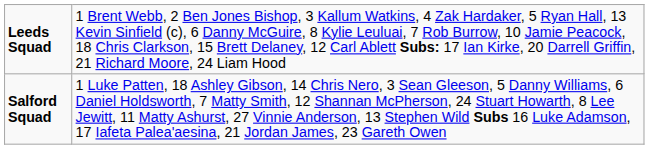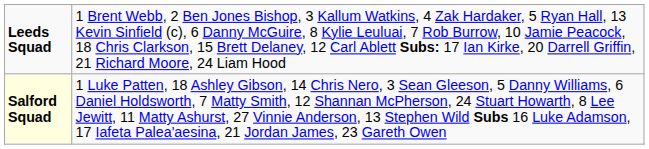Salford Squad | column 1: no background -> lightyellow background
